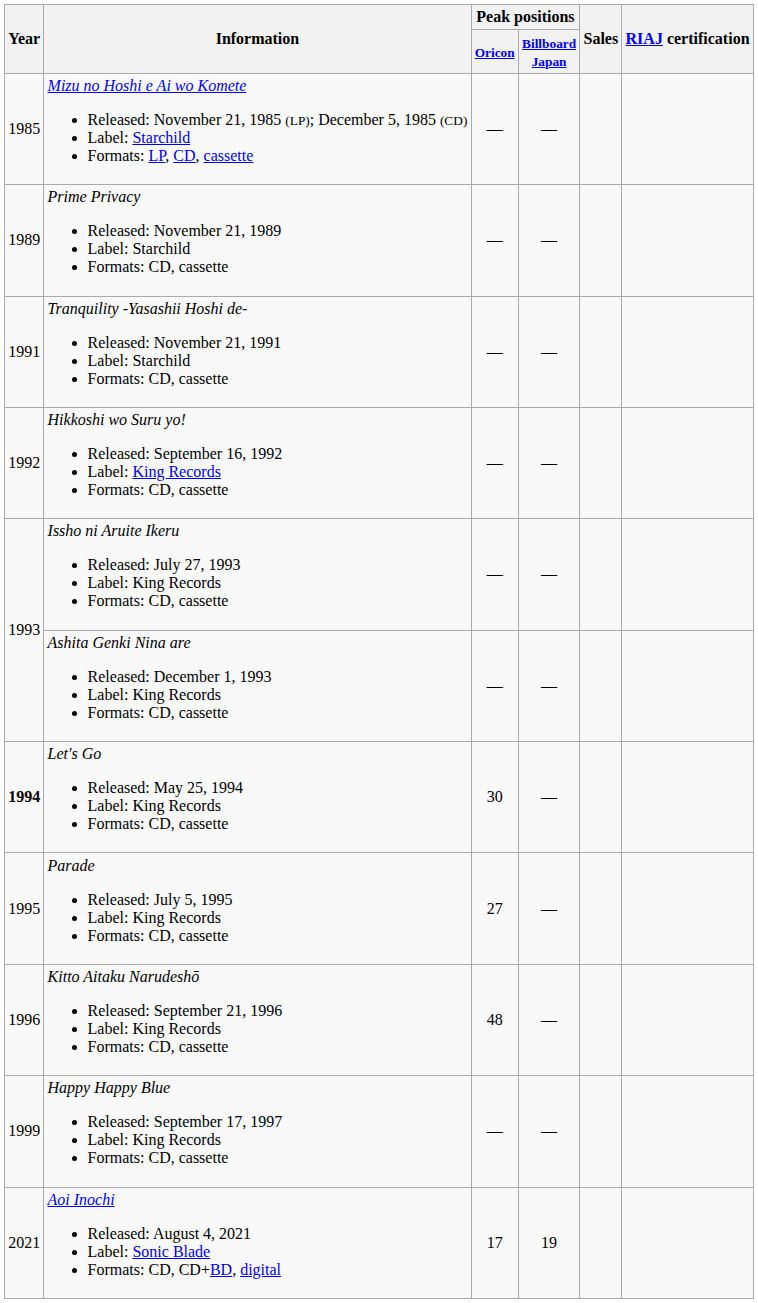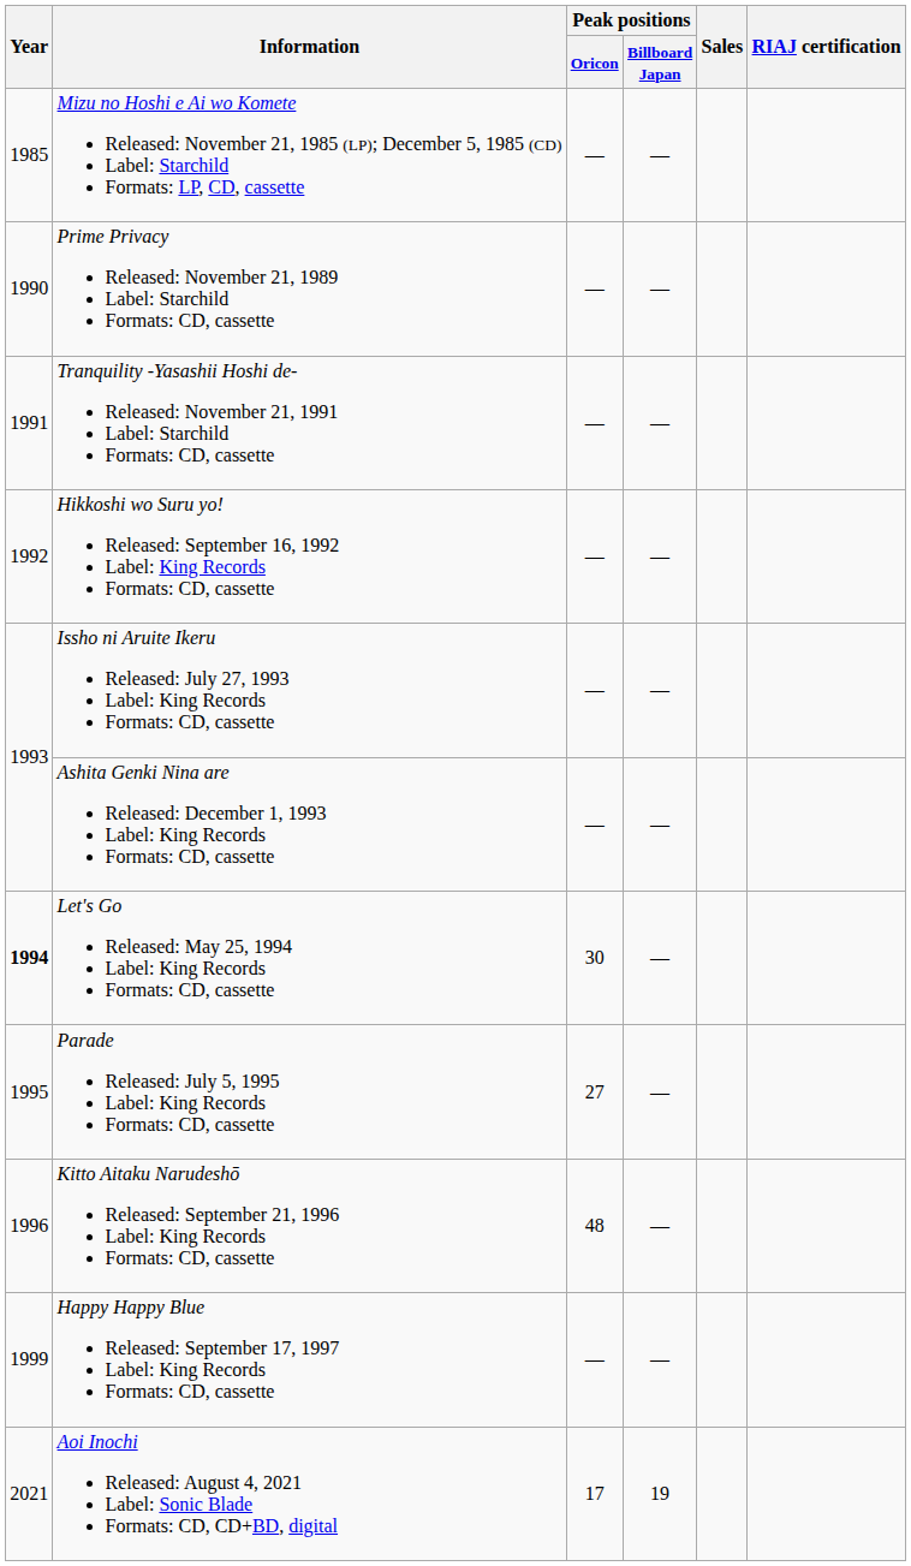row 4 | Year: 1989 -> 1990
